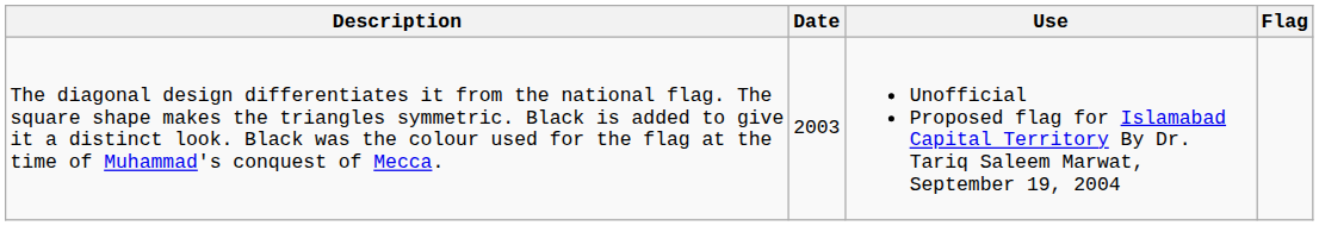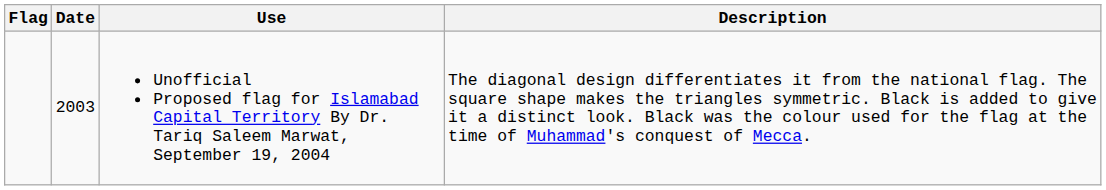columns swapped: Flag <-> Description
